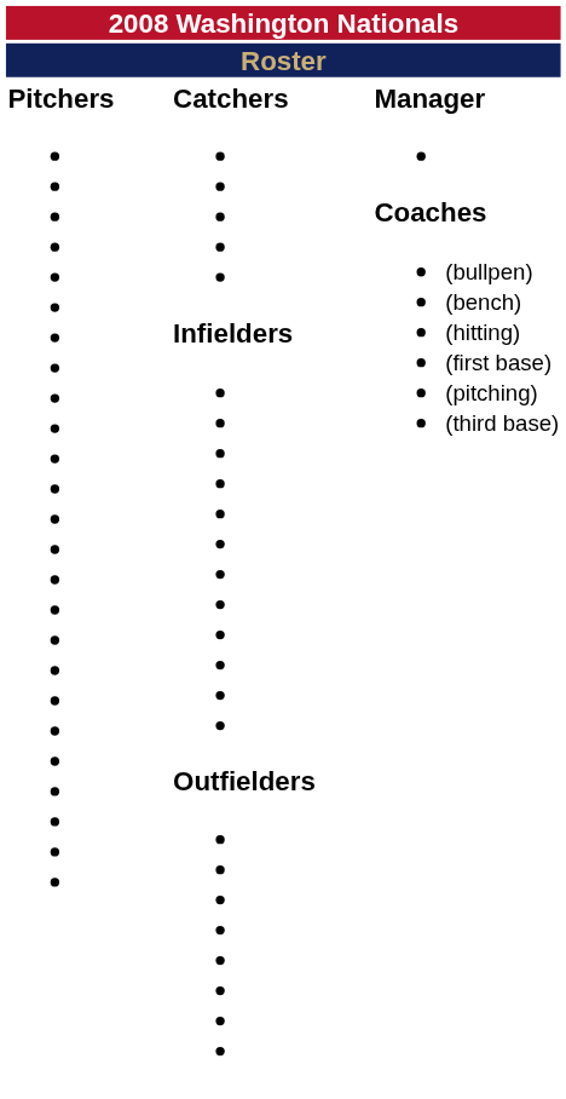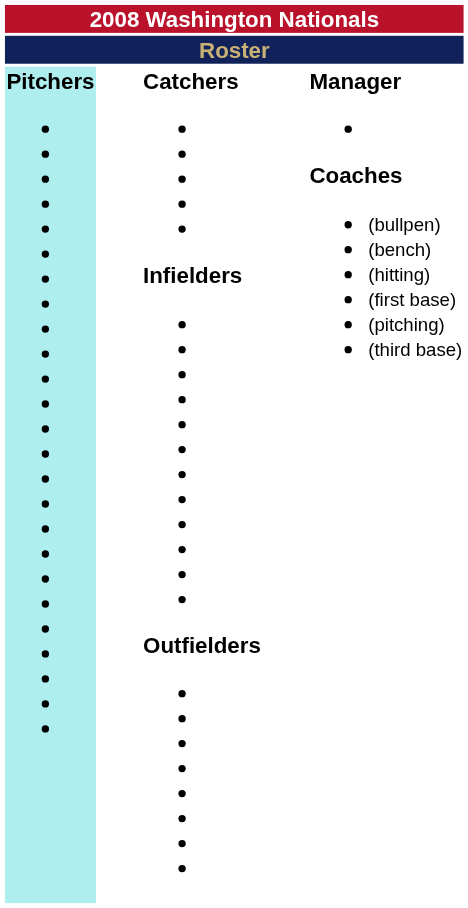Pitchers | column 1: no background -> paleturquoise background
